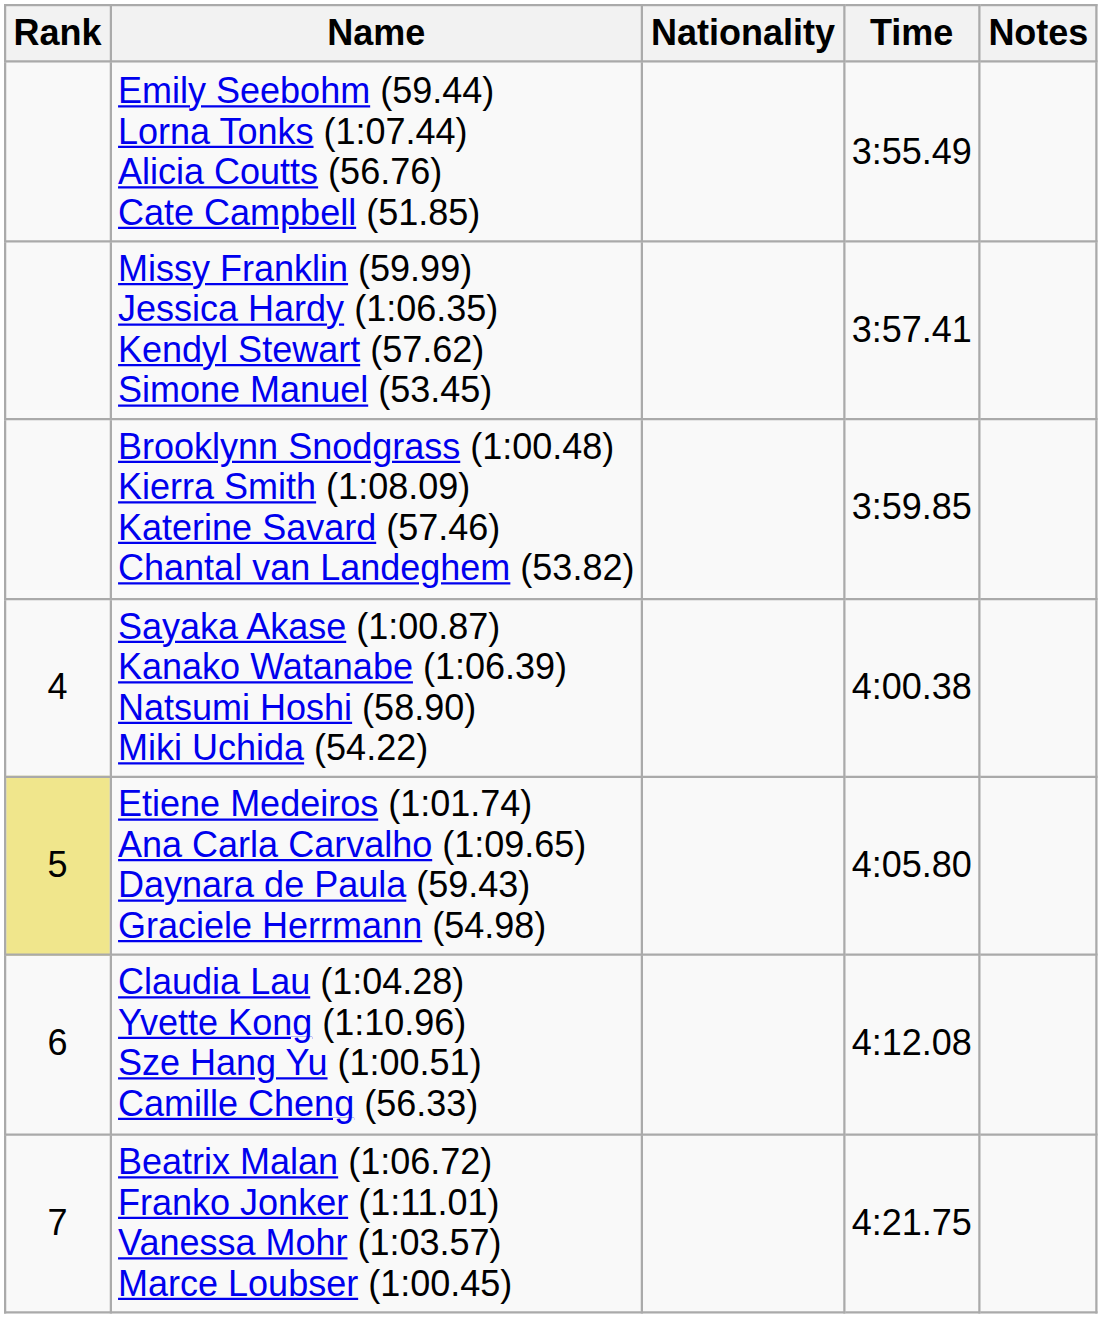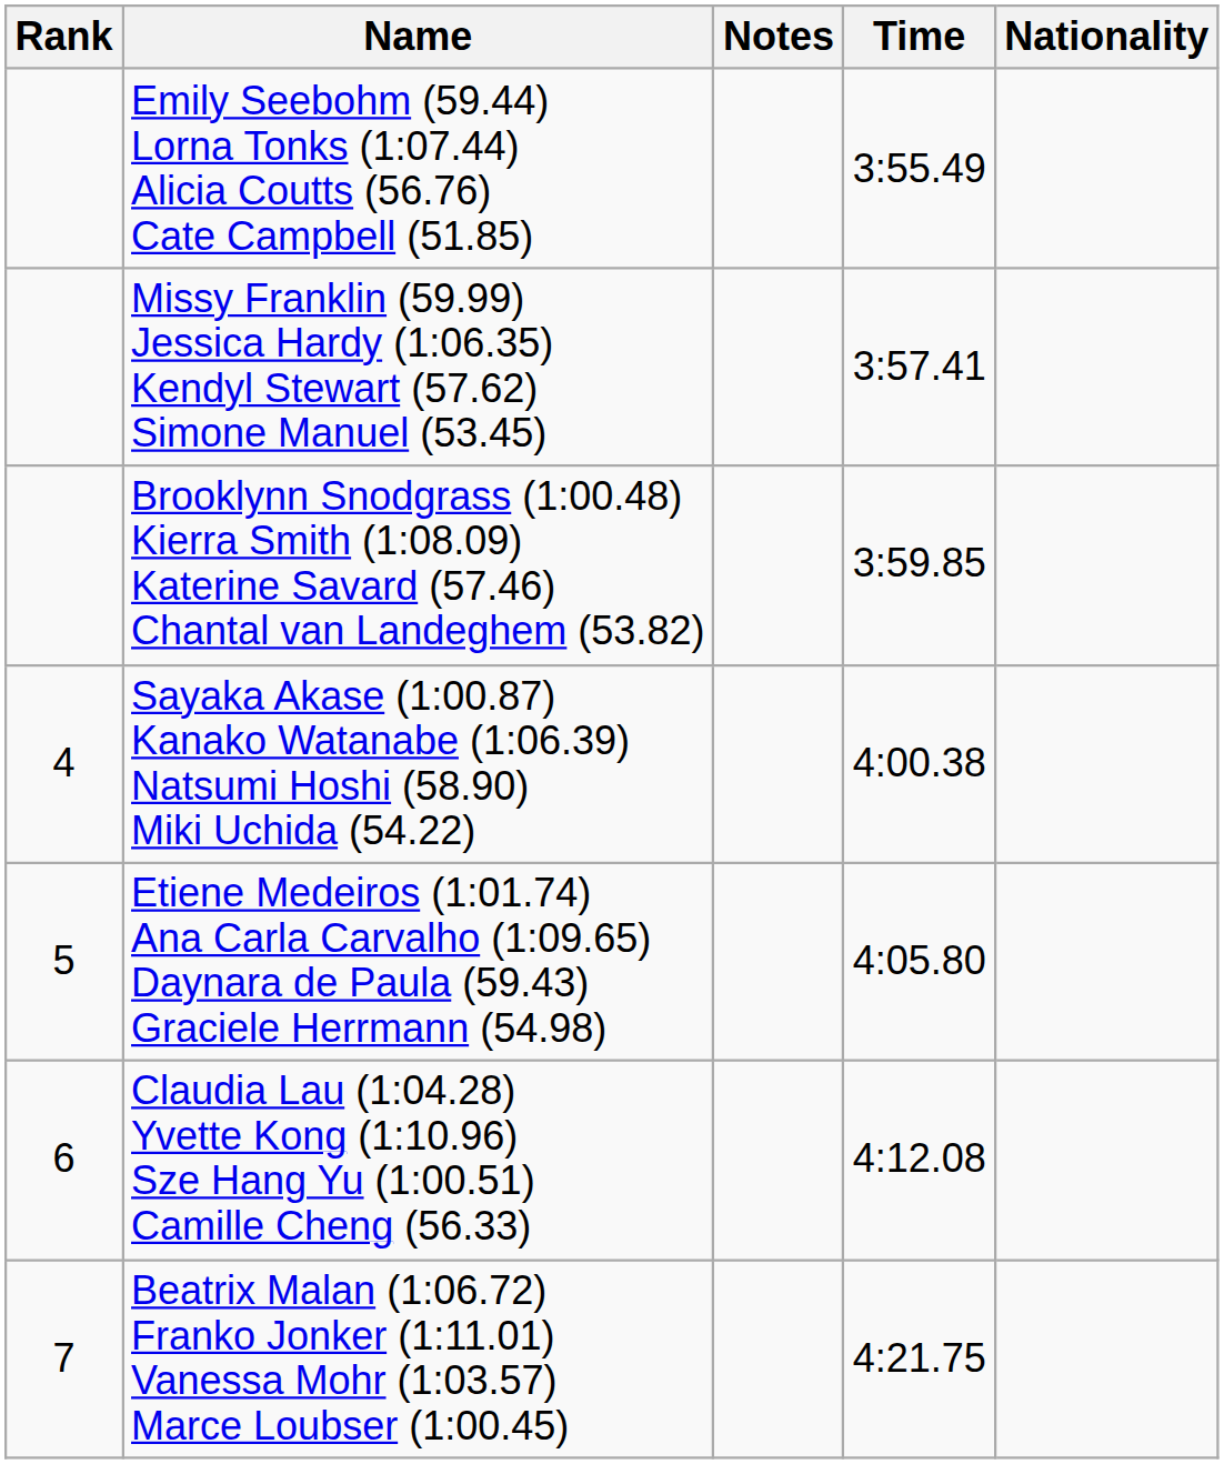columns swapped: Nationality <-> Notes
row 6 | Rank: khaki background -> no background
